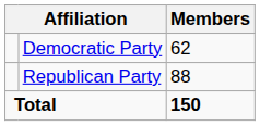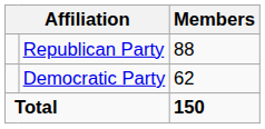rows swapped: Republican Party <-> Democratic Party
